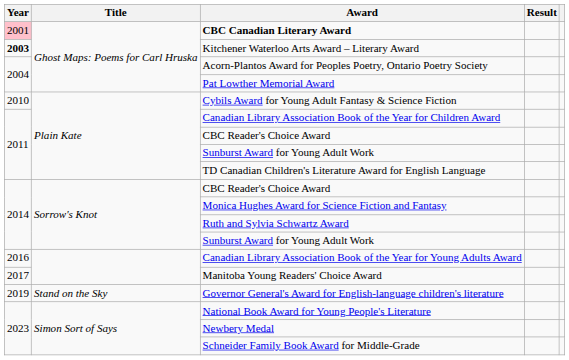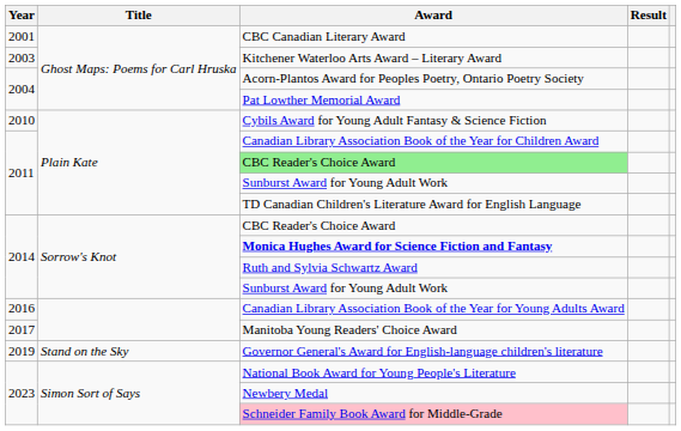CBC Canadian Literary Award | Year: pink background -> no background
CBC Canadian Literary Award | Award: bold -> normal
Kitchener Waterloo Arts Award – Literary Award | Year: bold -> normal
2011 / CBC Reader's Choice Award | Award: no background -> lightgreen background
Monica Hughes Award for Science Fiction and Fantasy | Award: normal -> bold
Schneider Family Book Award for Middle-Grade | Award: no background -> pink background
